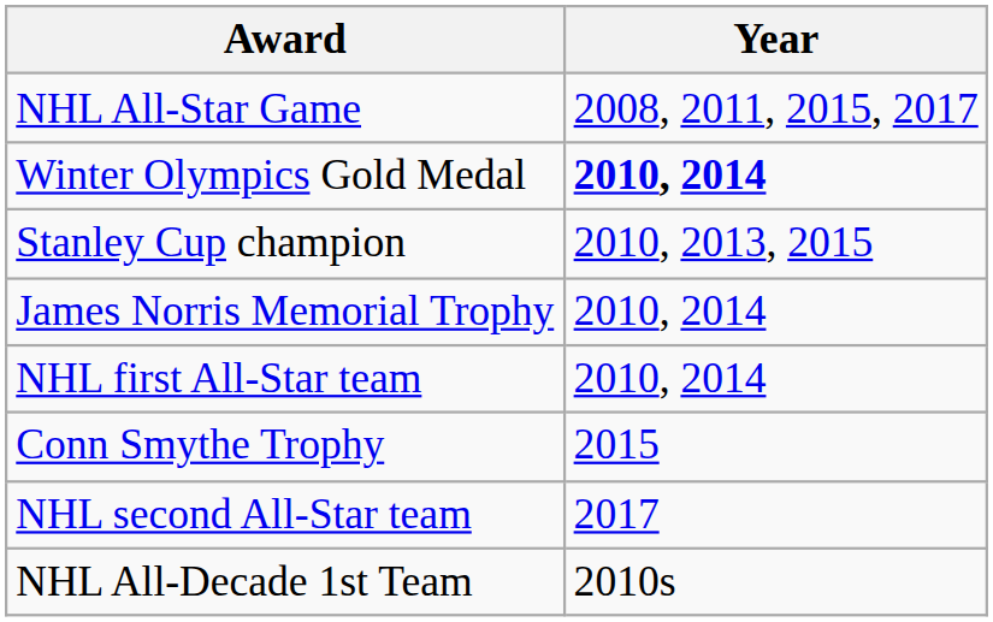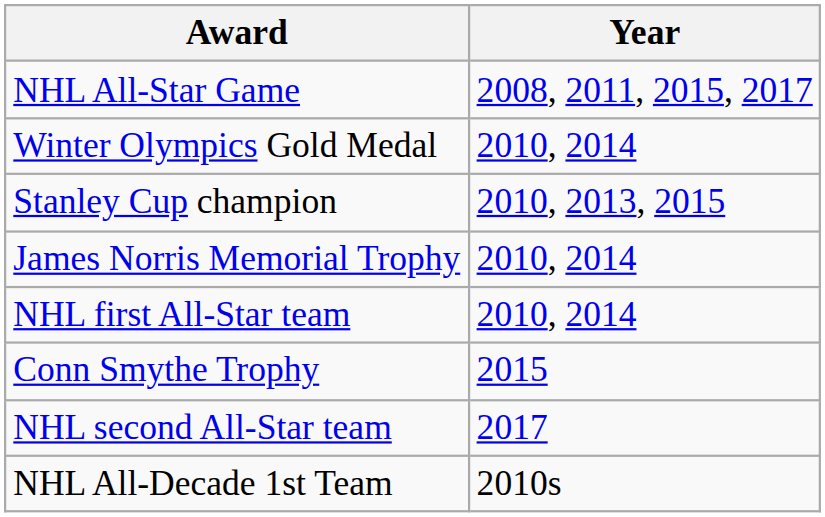Winter Olympics Gold Medal | Year: bold -> normal
